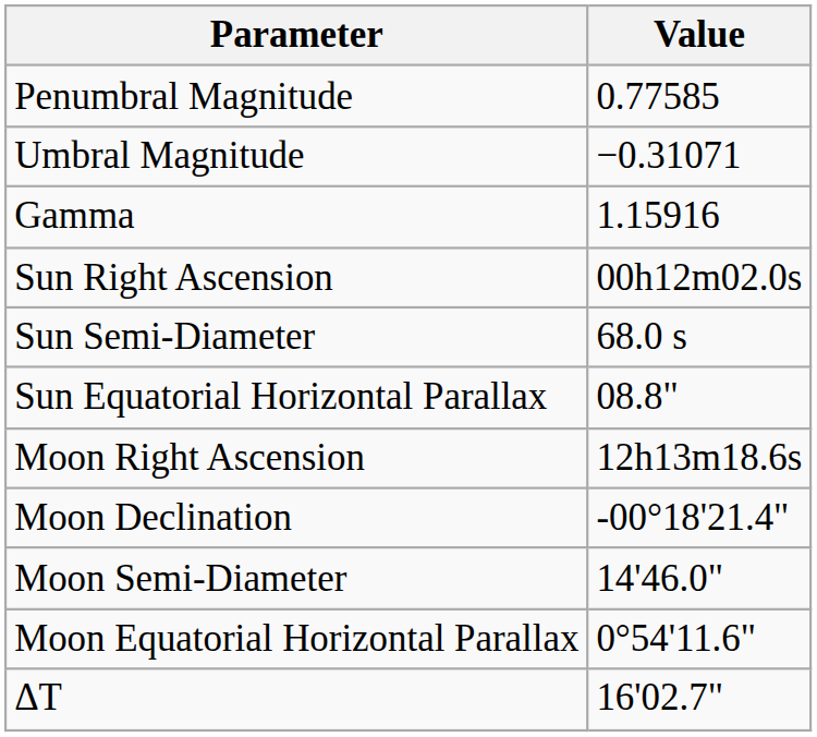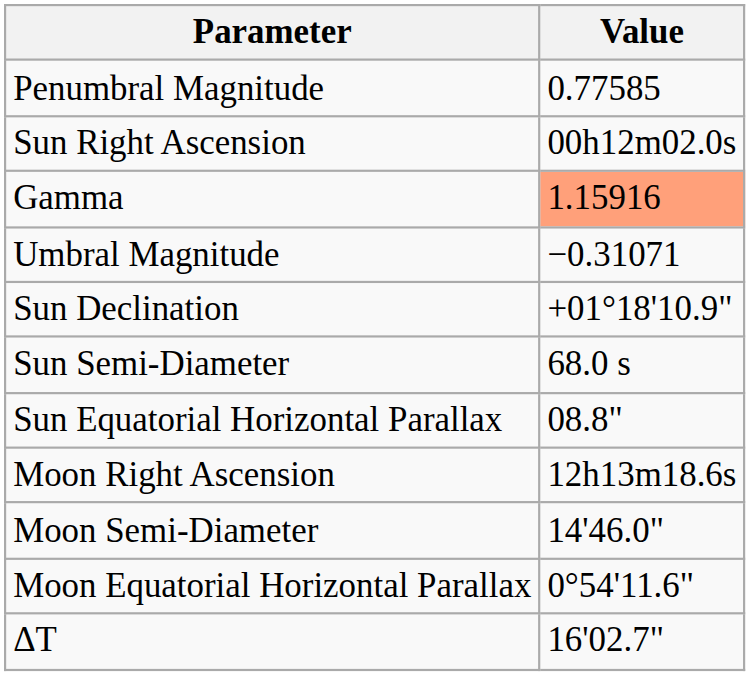rows swapped: Umbral Magnitude <-> Sun Right Ascension
Gamma | Value: no background -> lightsalmon background
+ row: Sun Declination | +01°18'10.9"
- row: Moon Declination | -00°18'21.4"
